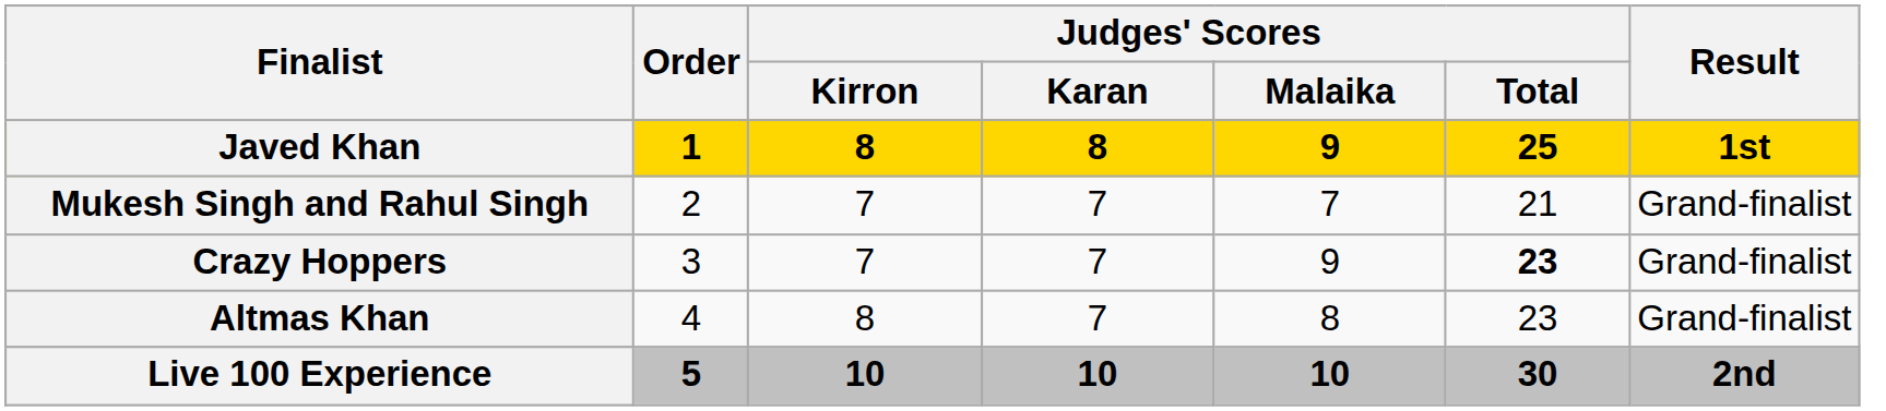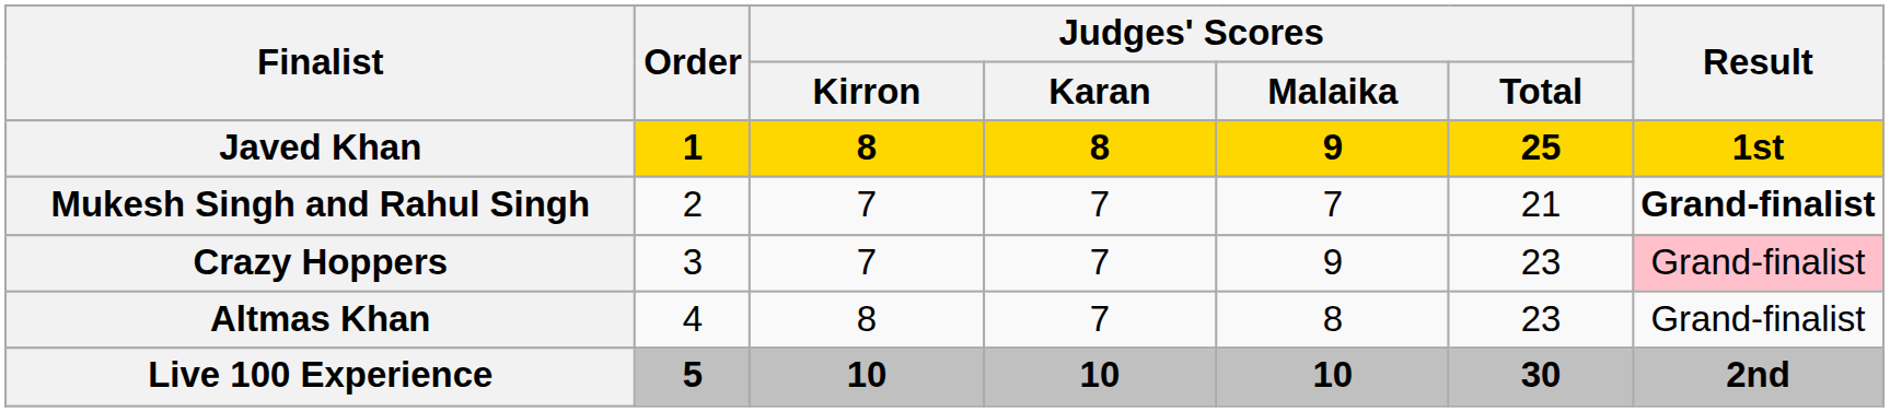Mukesh Singh and Rahul Singh | Result: normal -> bold
Crazy Hoppers | Judges' Scores / Total: bold -> normal
Crazy Hoppers | Result: no background -> pink background
